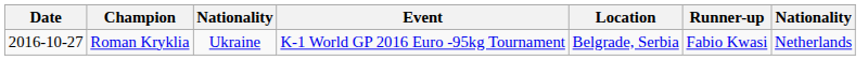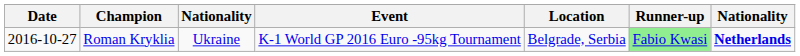Roman Kryklia | Runner-up: no background -> lightgreen background
Roman Kryklia | column 7: normal -> bold
